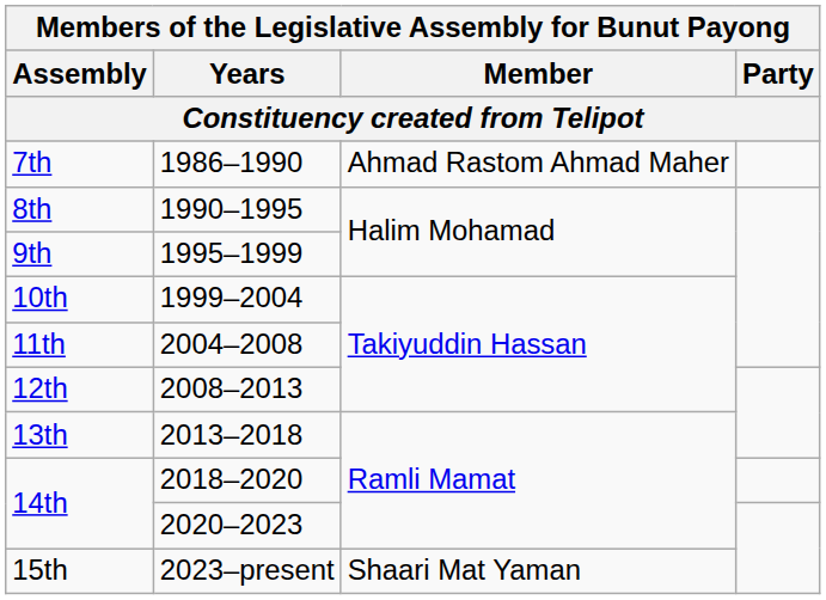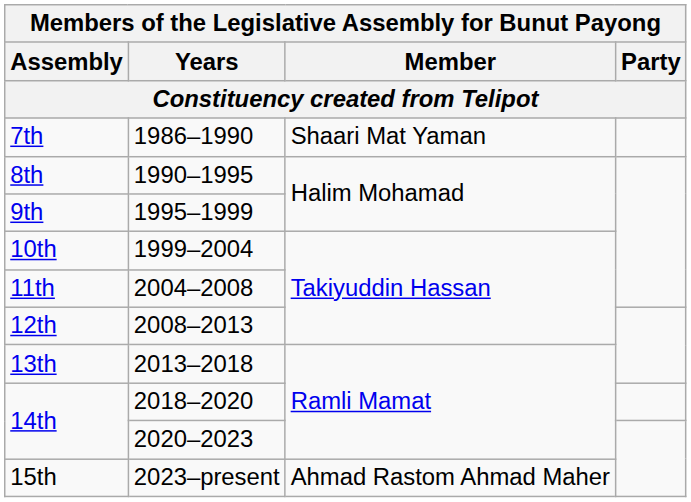7th | Member: Ahmad Rastom Ahmad Maher -> Shaari Mat Yaman
15th | Member: Shaari Mat Yaman -> Ahmad Rastom Ahmad Maher
